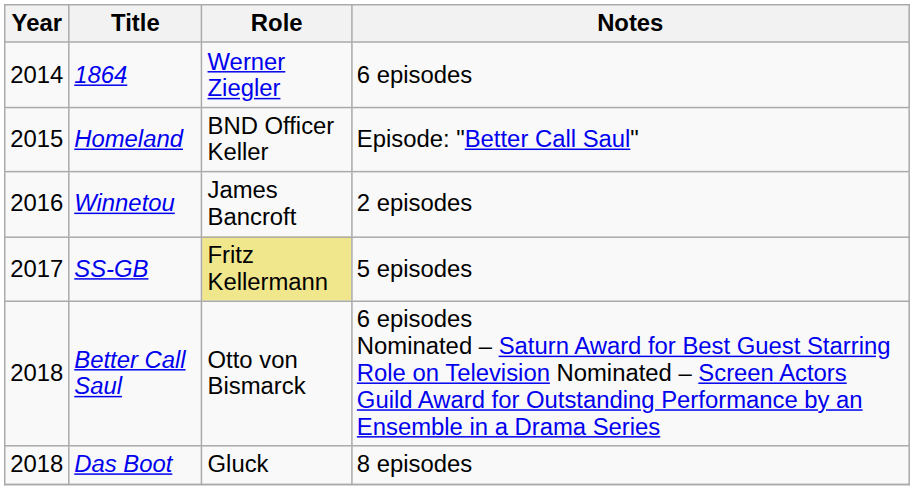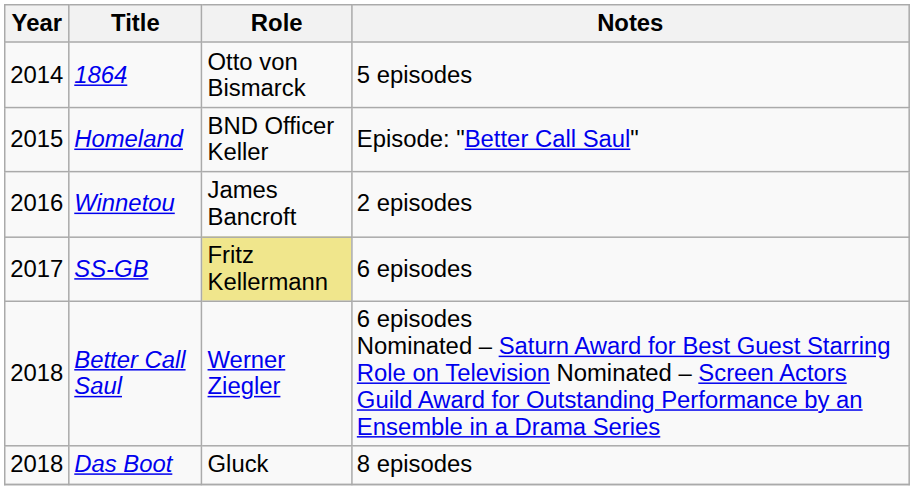1864 | Role: Werner Ziegler -> Otto von Bismarck
1864 | Notes: 6 episodes -> 5 episodes
SS-GB | Notes: 5 episodes -> 6 episodes
Better Call Saul | Role: Otto von Bismarck -> Werner Ziegler
